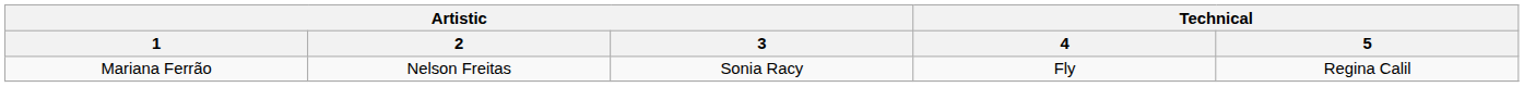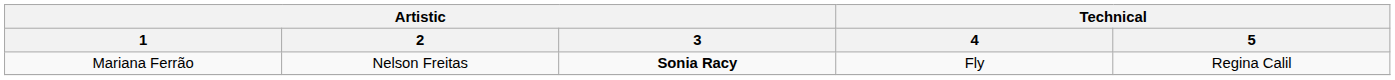Mariana Ferrão | Artistic / 3: normal -> bold
